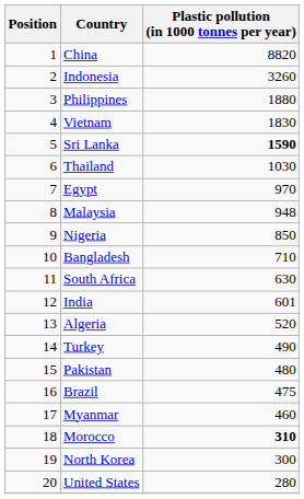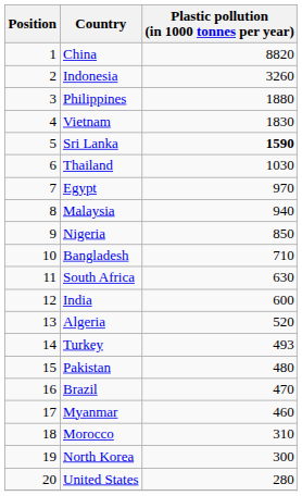Malaysia | Plastic pollution (in 1000 tonnes per year): 948 -> 940
India | Plastic pollution (in 1000 tonnes per year): 601 -> 600
Turkey | Plastic pollution (in 1000 tonnes per year): 490 -> 493
Brazil | Plastic pollution (in 1000 tonnes per year): 475 -> 470
Morocco | Plastic pollution (in 1000 tonnes per year): bold -> normal
